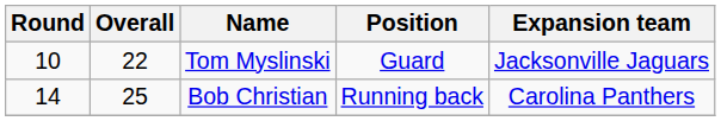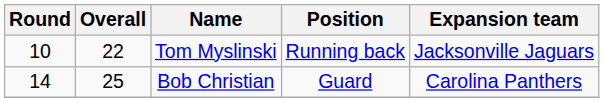Tom Myslinski | Position: Guard -> Running back
Bob Christian | Position: Running back -> Guard
